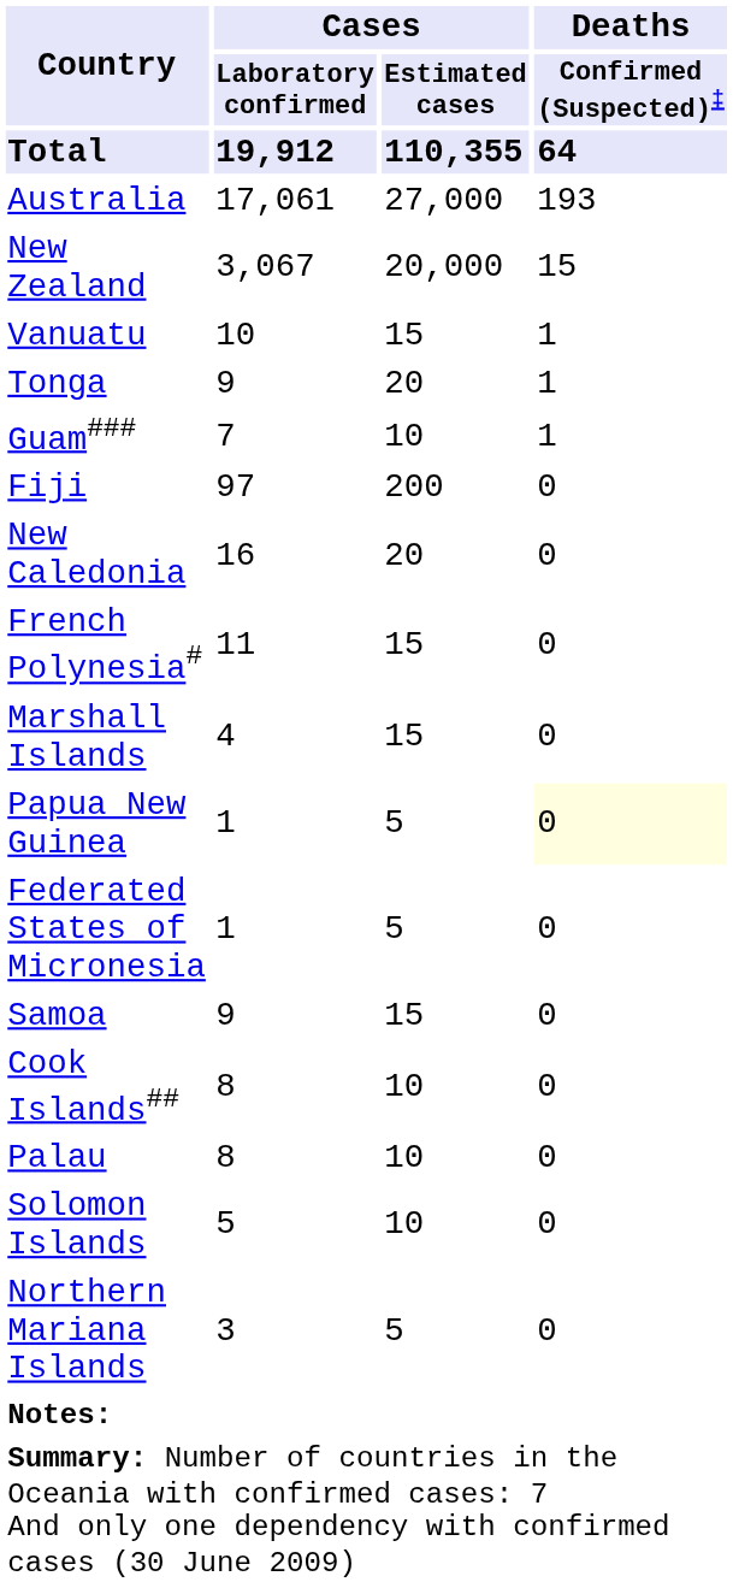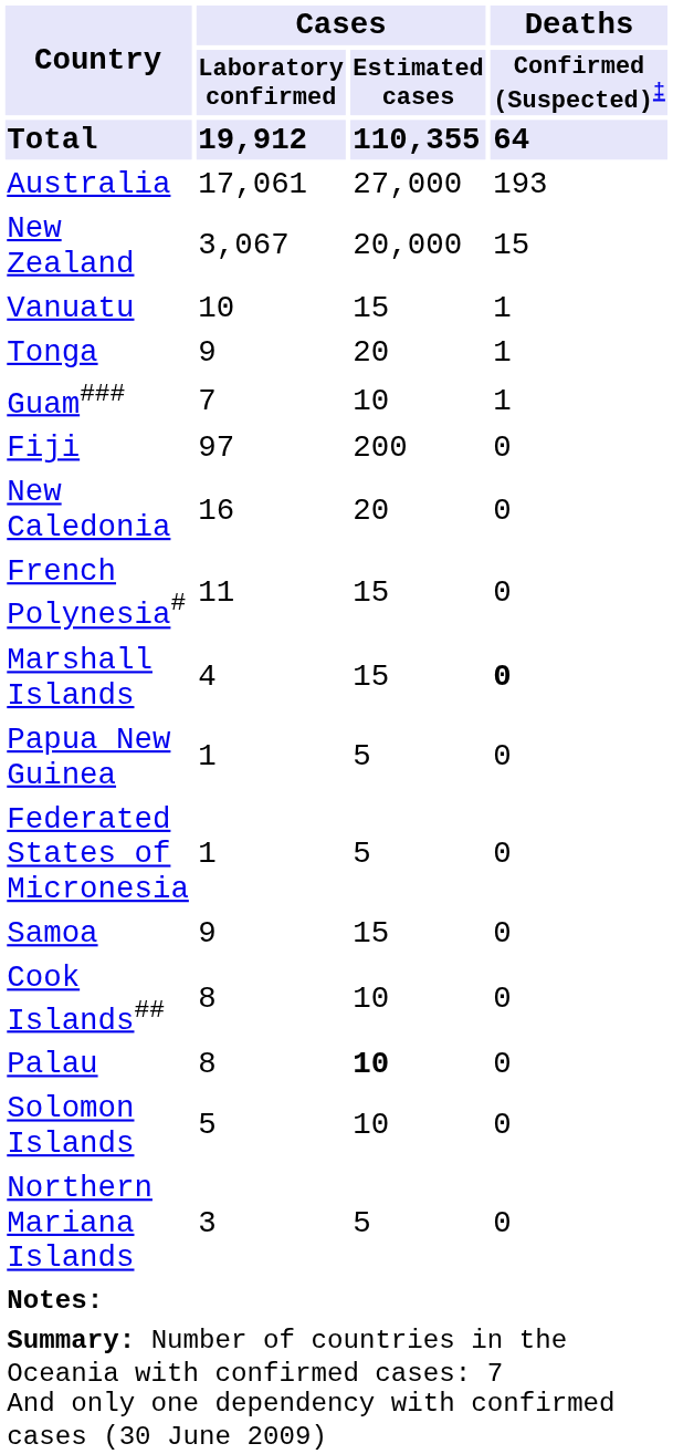Marshall Islands | Deaths / Confirmed (Suspected)‡: normal -> bold
Papua New Guinea | Deaths / Confirmed (Suspected)‡: lightyellow background -> no background
Palau | Cases / Estimated cases: normal -> bold
